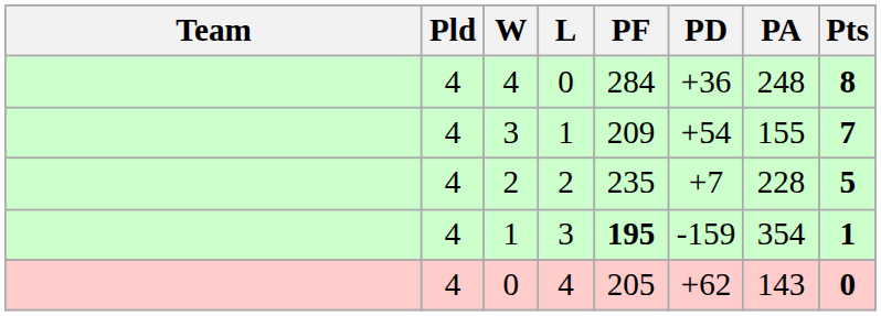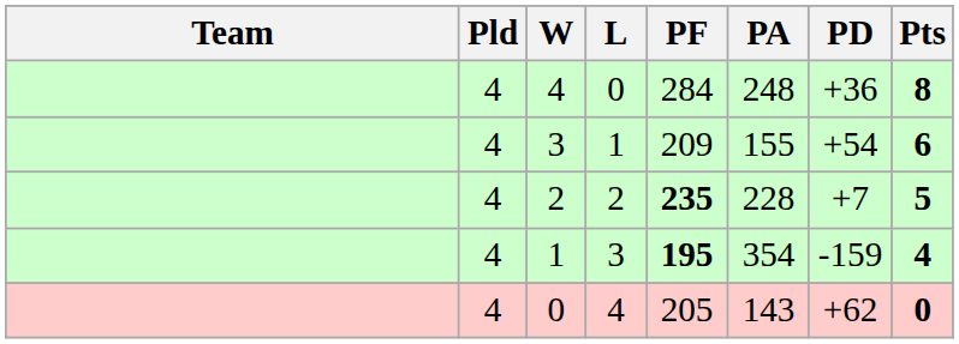columns swapped: PA <-> PD
row 3 | Pts: 7 -> 6
row 4 | PF: normal -> bold
row 5 | Pts: 1 -> 4
